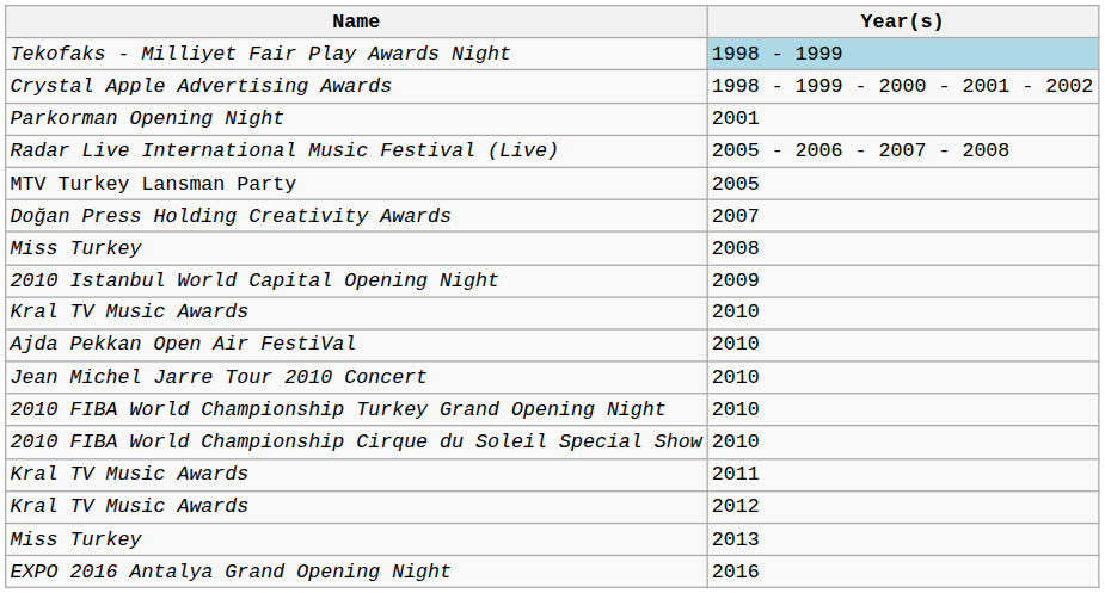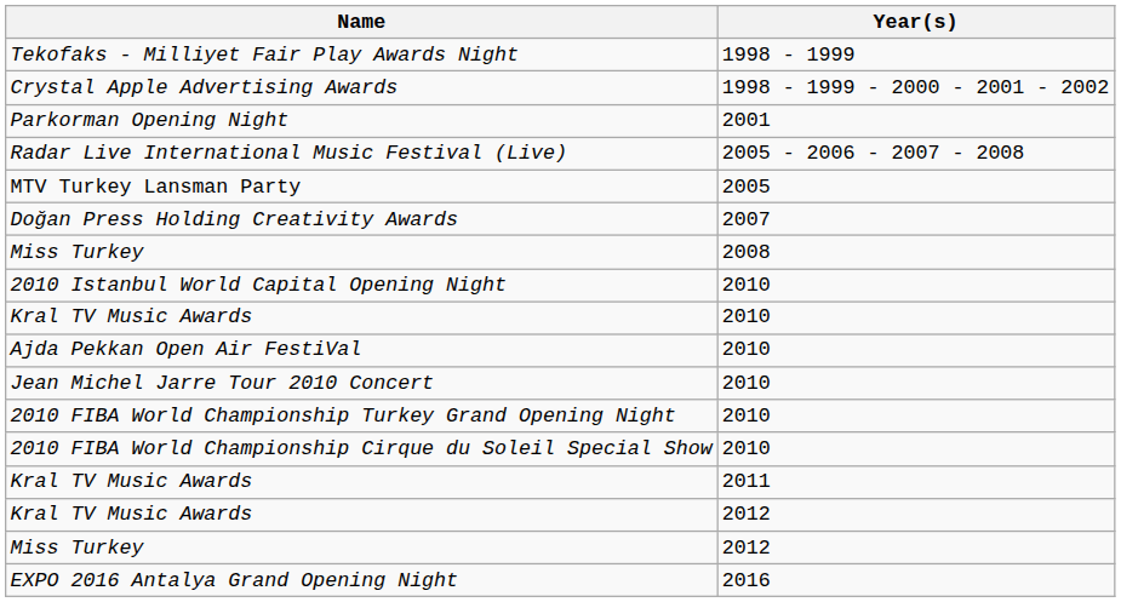row 2 | Year(s): lightblue background -> no background
row 9 | Year(s): 2009 -> 2010
row 17 | Year(s): 2013 -> 2012
